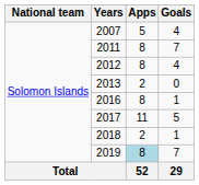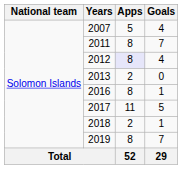2012 | Apps: no background -> lavender background
2019 | Apps: lightblue background -> no background
